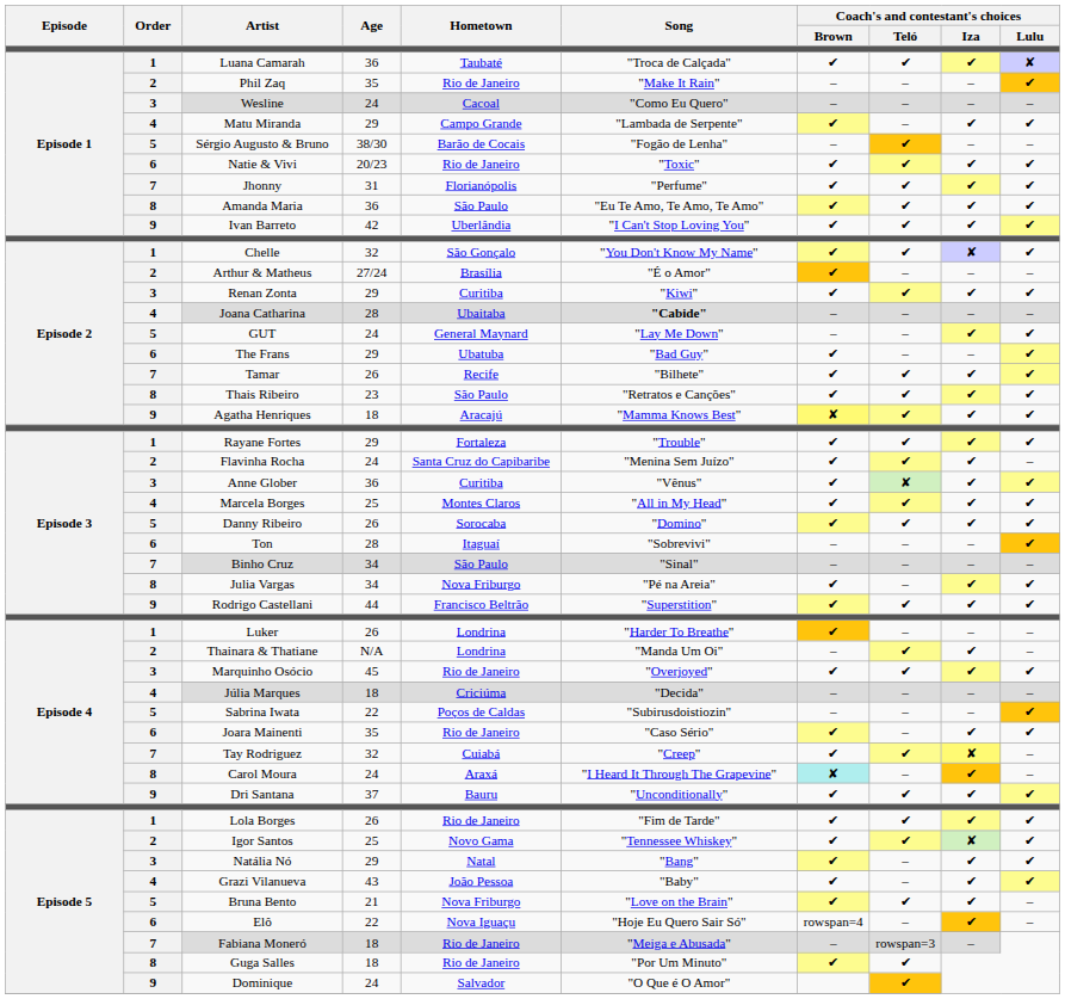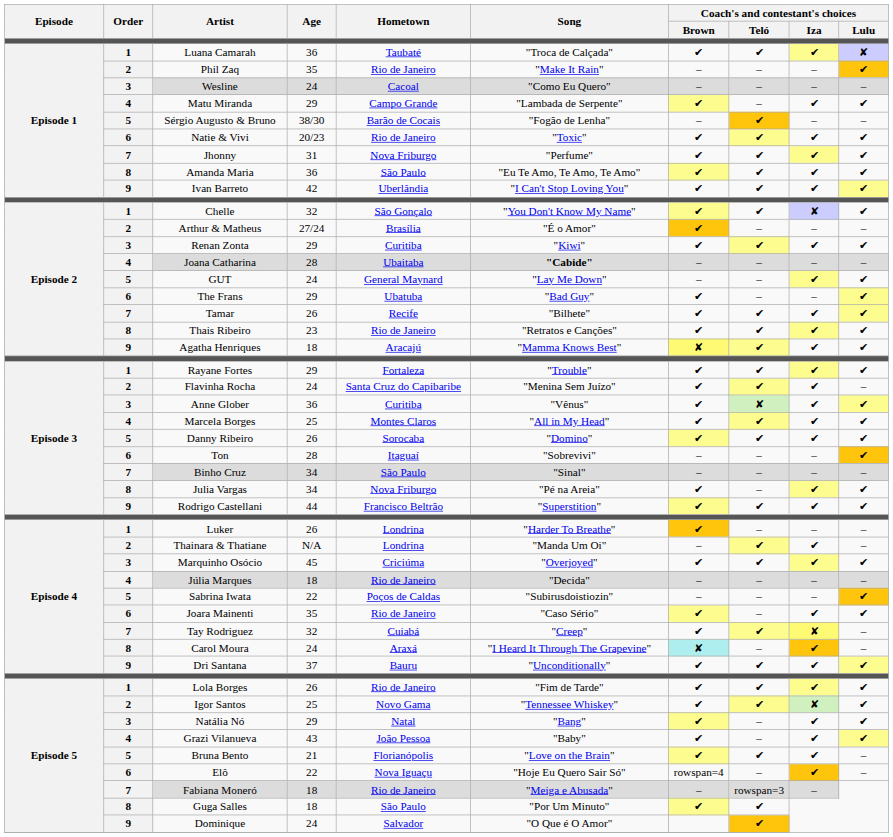Jhonny | Hometown: Florianópolis -> Nova Friburgo
Thais Ribeiro | Hometown: São Paulo -> Rio de Janeiro
Marquinho Osócio | Hometown: Rio de Janeiro -> Criciúma
Júlia Marques | Hometown: Criciúma -> Rio de Janeiro
Bruna Bento | Hometown: Nova Friburgo -> Florianópolis
Guga Salles | Hometown: Rio de Janeiro -> São Paulo
